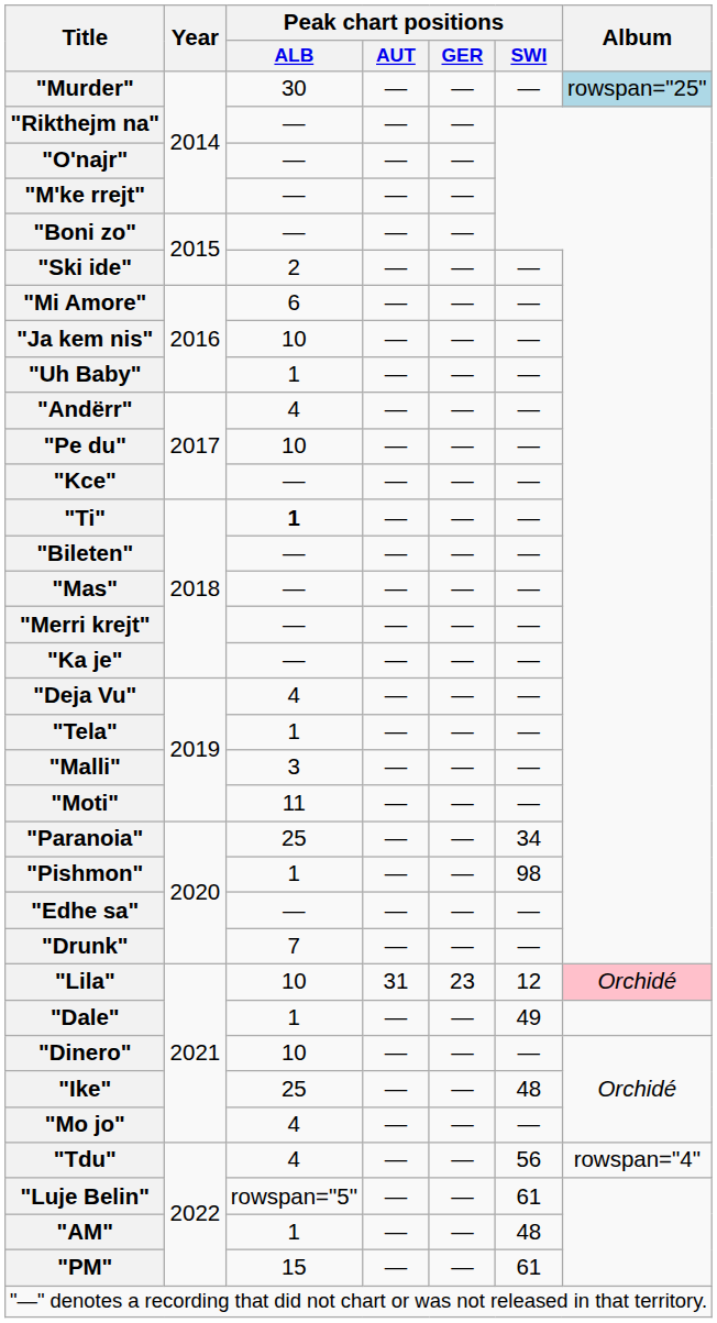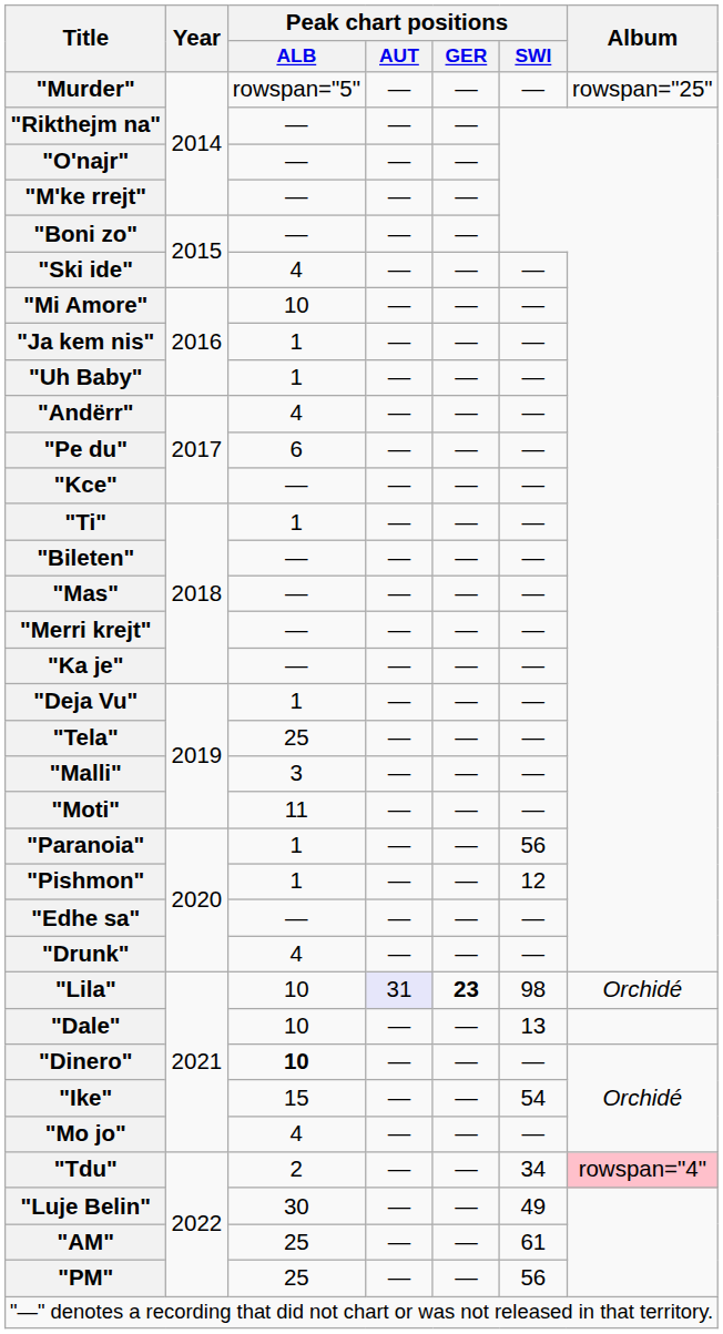"Murder" | Peak chart positions / ALB: 30 -> rowspan="5"
"Murder" | Album: lightblue background -> no background
"Ski ide" | Peak chart positions / ALB: 2 -> 4
"Mi Amore" | Peak chart positions / ALB: 6 -> 10
"Ja kem nis" | Peak chart positions / ALB: 10 -> 1
"Pe du" | Peak chart positions / ALB: 10 -> 6
"Ti" | Peak chart positions / ALB: bold -> normal
"Deja Vu" | Peak chart positions / ALB: 4 -> 1
"Tela" | Peak chart positions / ALB: 1 -> 25
"Paranoia" | Peak chart positions / ALB: 25 -> 1
"Paranoia" | Peak chart positions / SWI: 34 -> 56
"Pishmon" | Peak chart positions / SWI: 98 -> 12
"Drunk" | Peak chart positions / ALB: 7 -> 4
"Lila" | Peak chart positions / AUT: no background -> lavender background
"Lila" | Peak chart positions / GER: normal -> bold
"Lila" | Peak chart positions / SWI: 12 -> 98
"Lila" | Album: pink background -> no background
"Dale" | Peak chart positions / ALB: 1 -> 10
"Dale" | Peak chart positions / SWI: 49 -> 13
"Dinero" | Peak chart positions / ALB: normal -> bold
"Ike" | Peak chart positions / ALB: 25 -> 15
"Ike" | Peak chart positions / SWI: 48 -> 54
"Tdu" | Peak chart positions / ALB: 4 -> 2
"Tdu" | Peak chart positions / SWI: 56 -> 34
"Tdu" | Album: no background -> pink background
"Luje Belin" | Peak chart positions / ALB: rowspan="5" -> 30
"Luje Belin" | Peak chart positions / SWI: 61 -> 49
"AM" | Peak chart positions / ALB: 1 -> 25
"AM" | Peak chart positions / SWI: 48 -> 61
"PM" | Peak chart positions / ALB: 15 -> 25
"PM" | Peak chart positions / SWI: 61 -> 56
